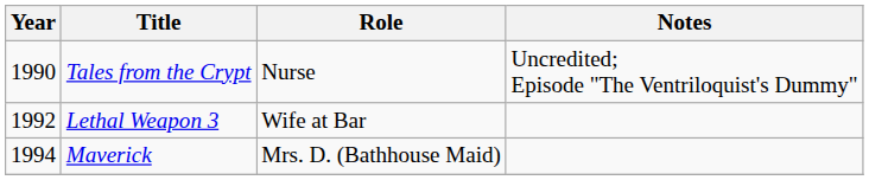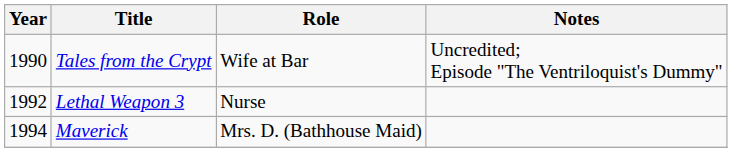Tales from the Crypt | Role: Nurse -> Wife at Bar
Lethal Weapon 3 | Role: Wife at Bar -> Nurse
